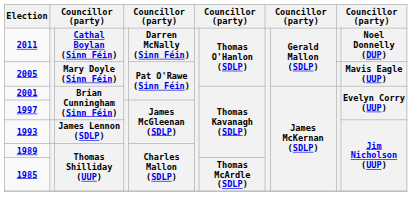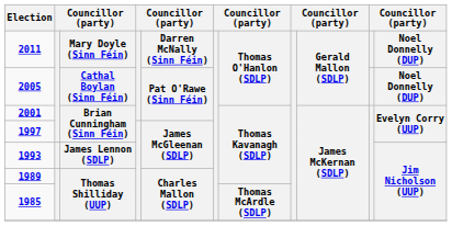2011 | column 3: Cathal Boylan (Sinn Féin) -> Mary Doyle (Sinn Féin)
2005 | column 3: Mary Doyle (Sinn Féin) -> Cathal Boylan (Sinn Féin)
2005 | column 11: Mavis Eagle (UUP) -> Noel Donnelly (DUP)
